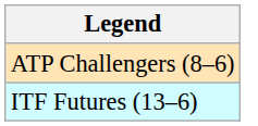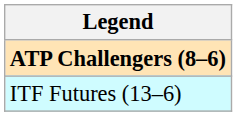row 2 | column 1: normal -> bold
